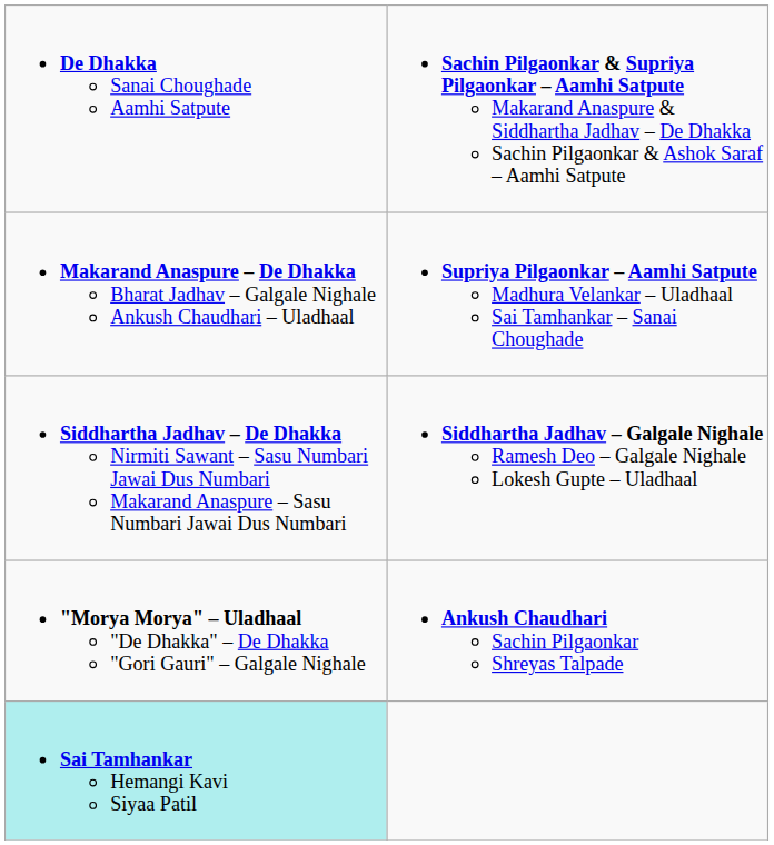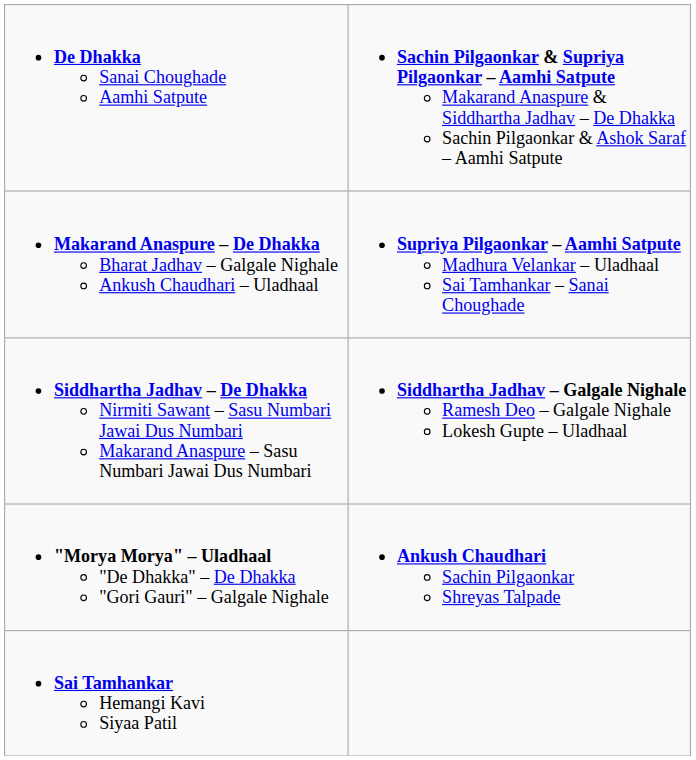Sai Tamhankar Hemangi Kavi Siyaa Patil | column 1: paleturquoise background -> no background
